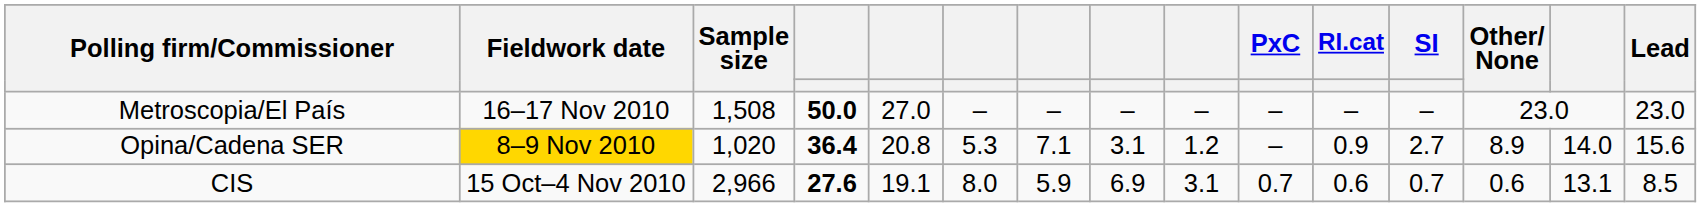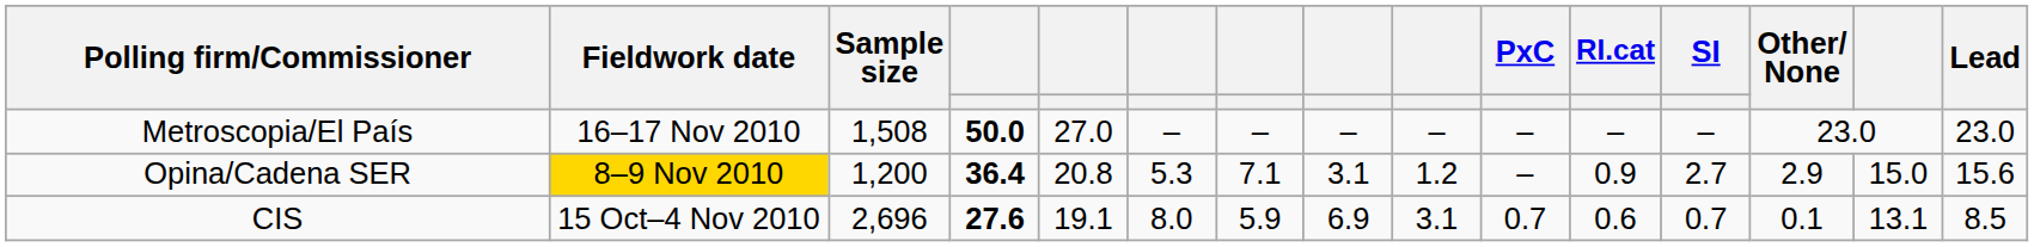Opina/Cadena SER | Sample size: 1,020 -> 1,200
Opina/Cadena SER | Other/ None: 8.9 -> 2.9
Opina/Cadena SER | column 14: 14.0 -> 15.0
CIS | Sample size: 2,966 -> 2,696
CIS | Other/ None: 0.6 -> 0.1
